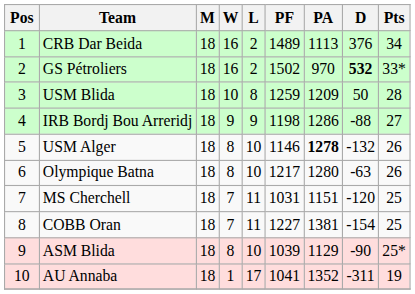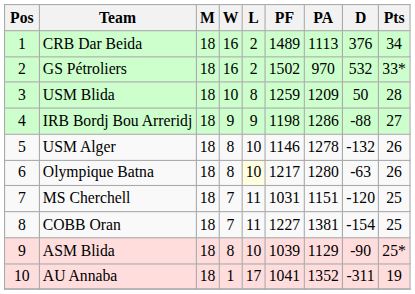GS Pétroliers | D: bold -> normal
USM Alger | PA: bold -> normal
Olympique Batna | L: no background -> lightyellow background
